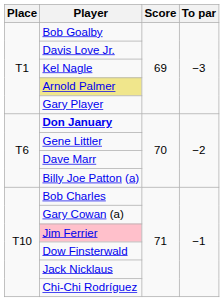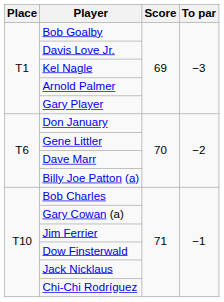Arnold Palmer | Player: khaki background -> no background
Don January | Player: bold -> normal
Jim Ferrier | Player: pink background -> no background
